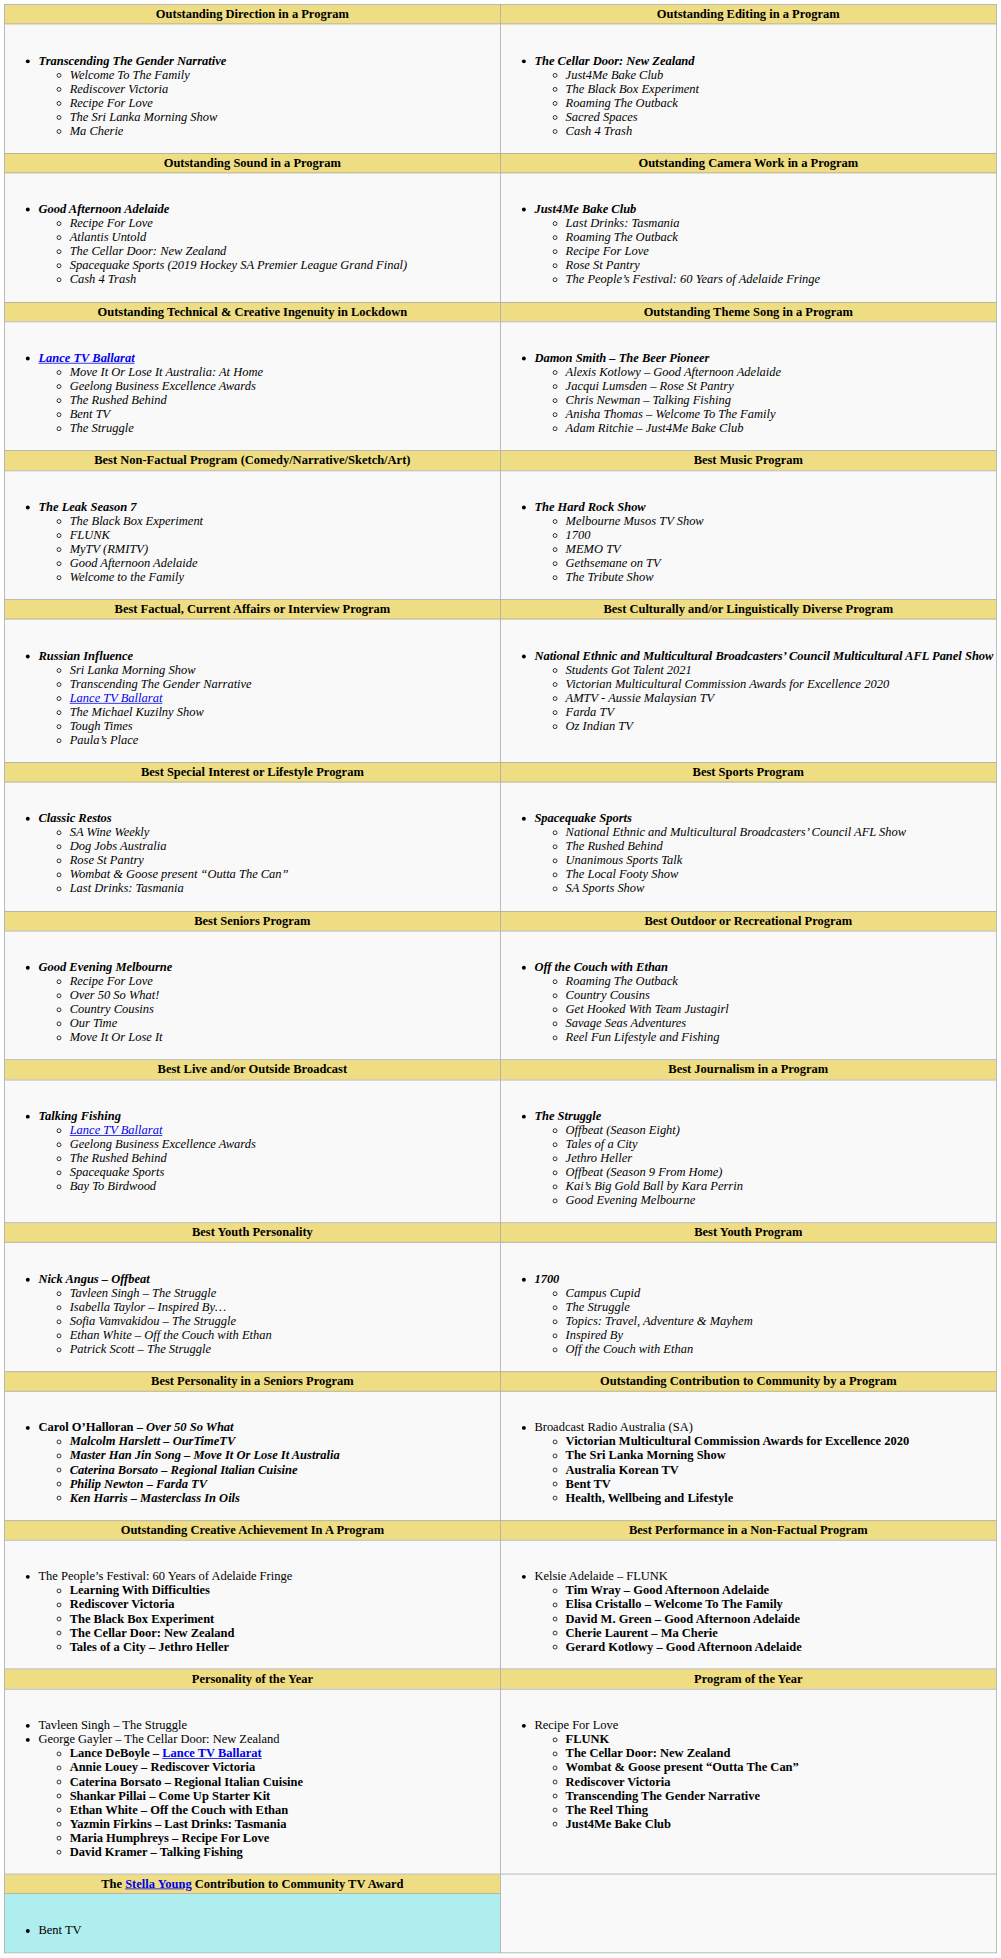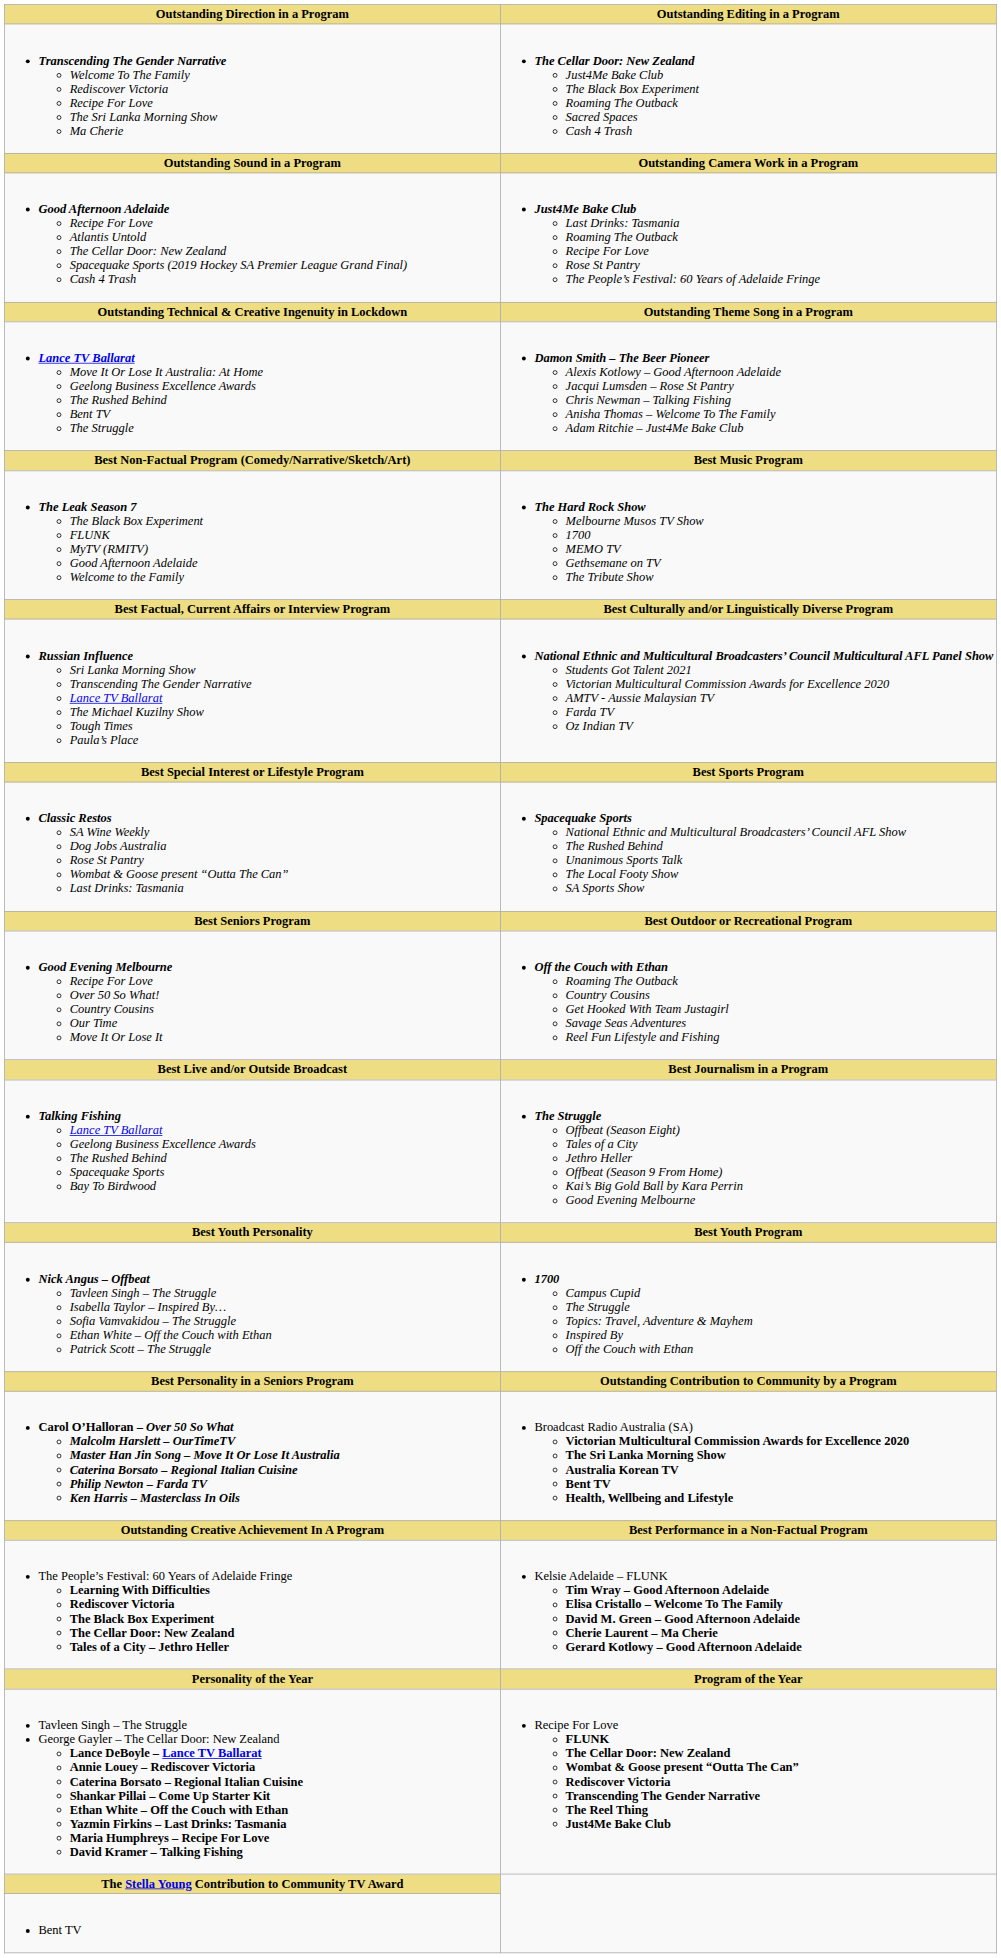Bent TV | Outstanding Direction in a Program: paleturquoise background -> no background
